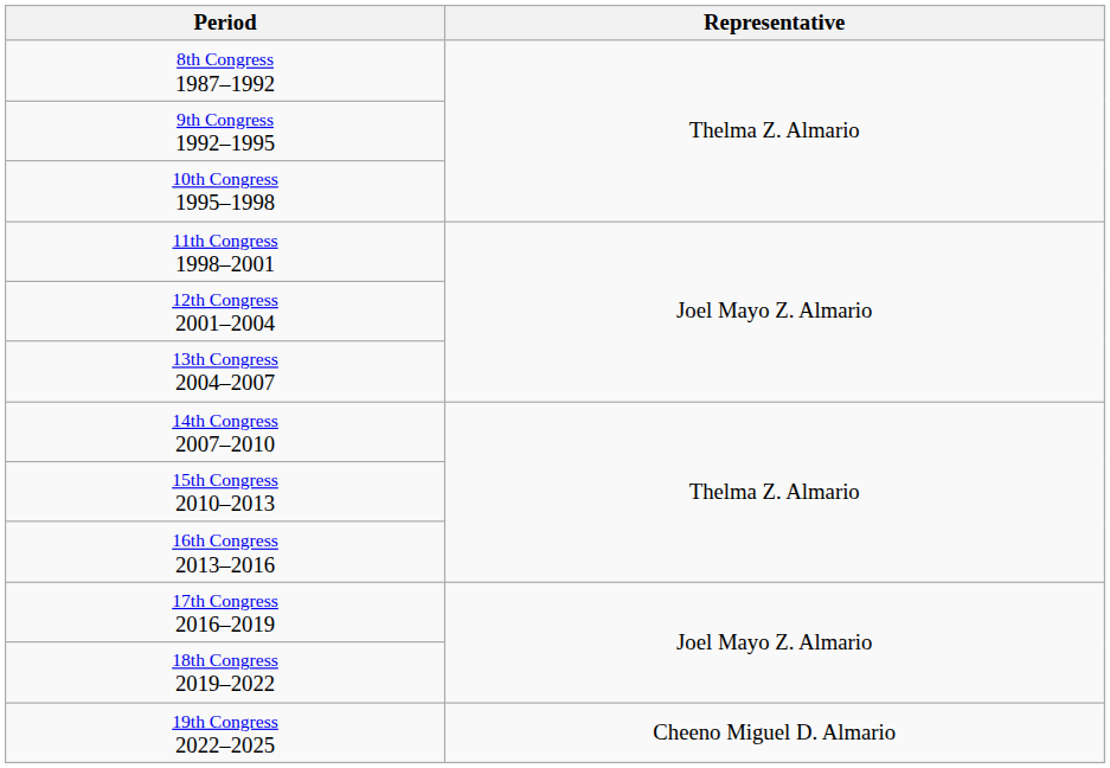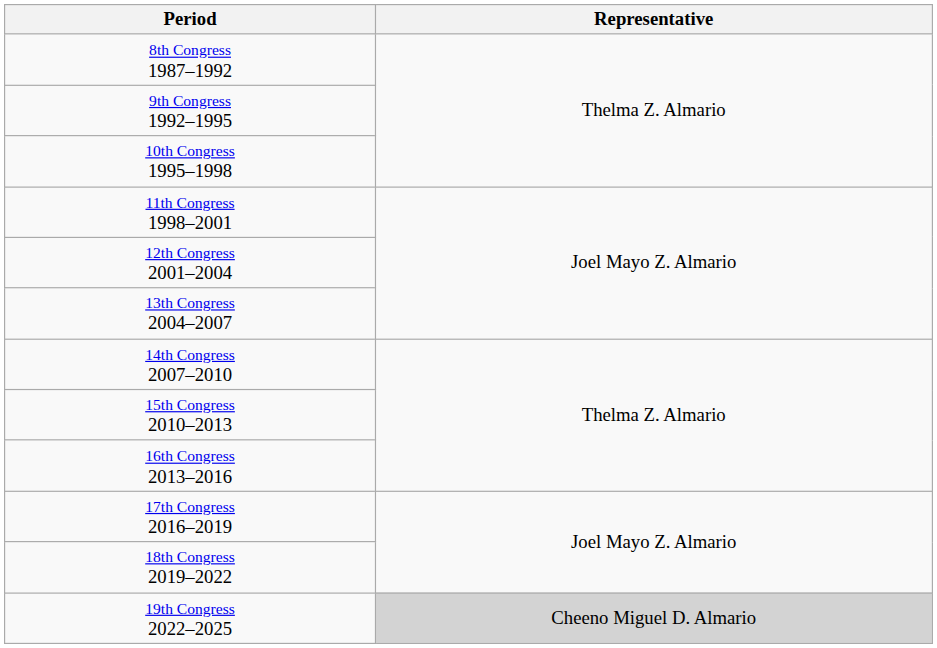19th Congress 2022–2025 | Representative: no background -> lightgrey background
